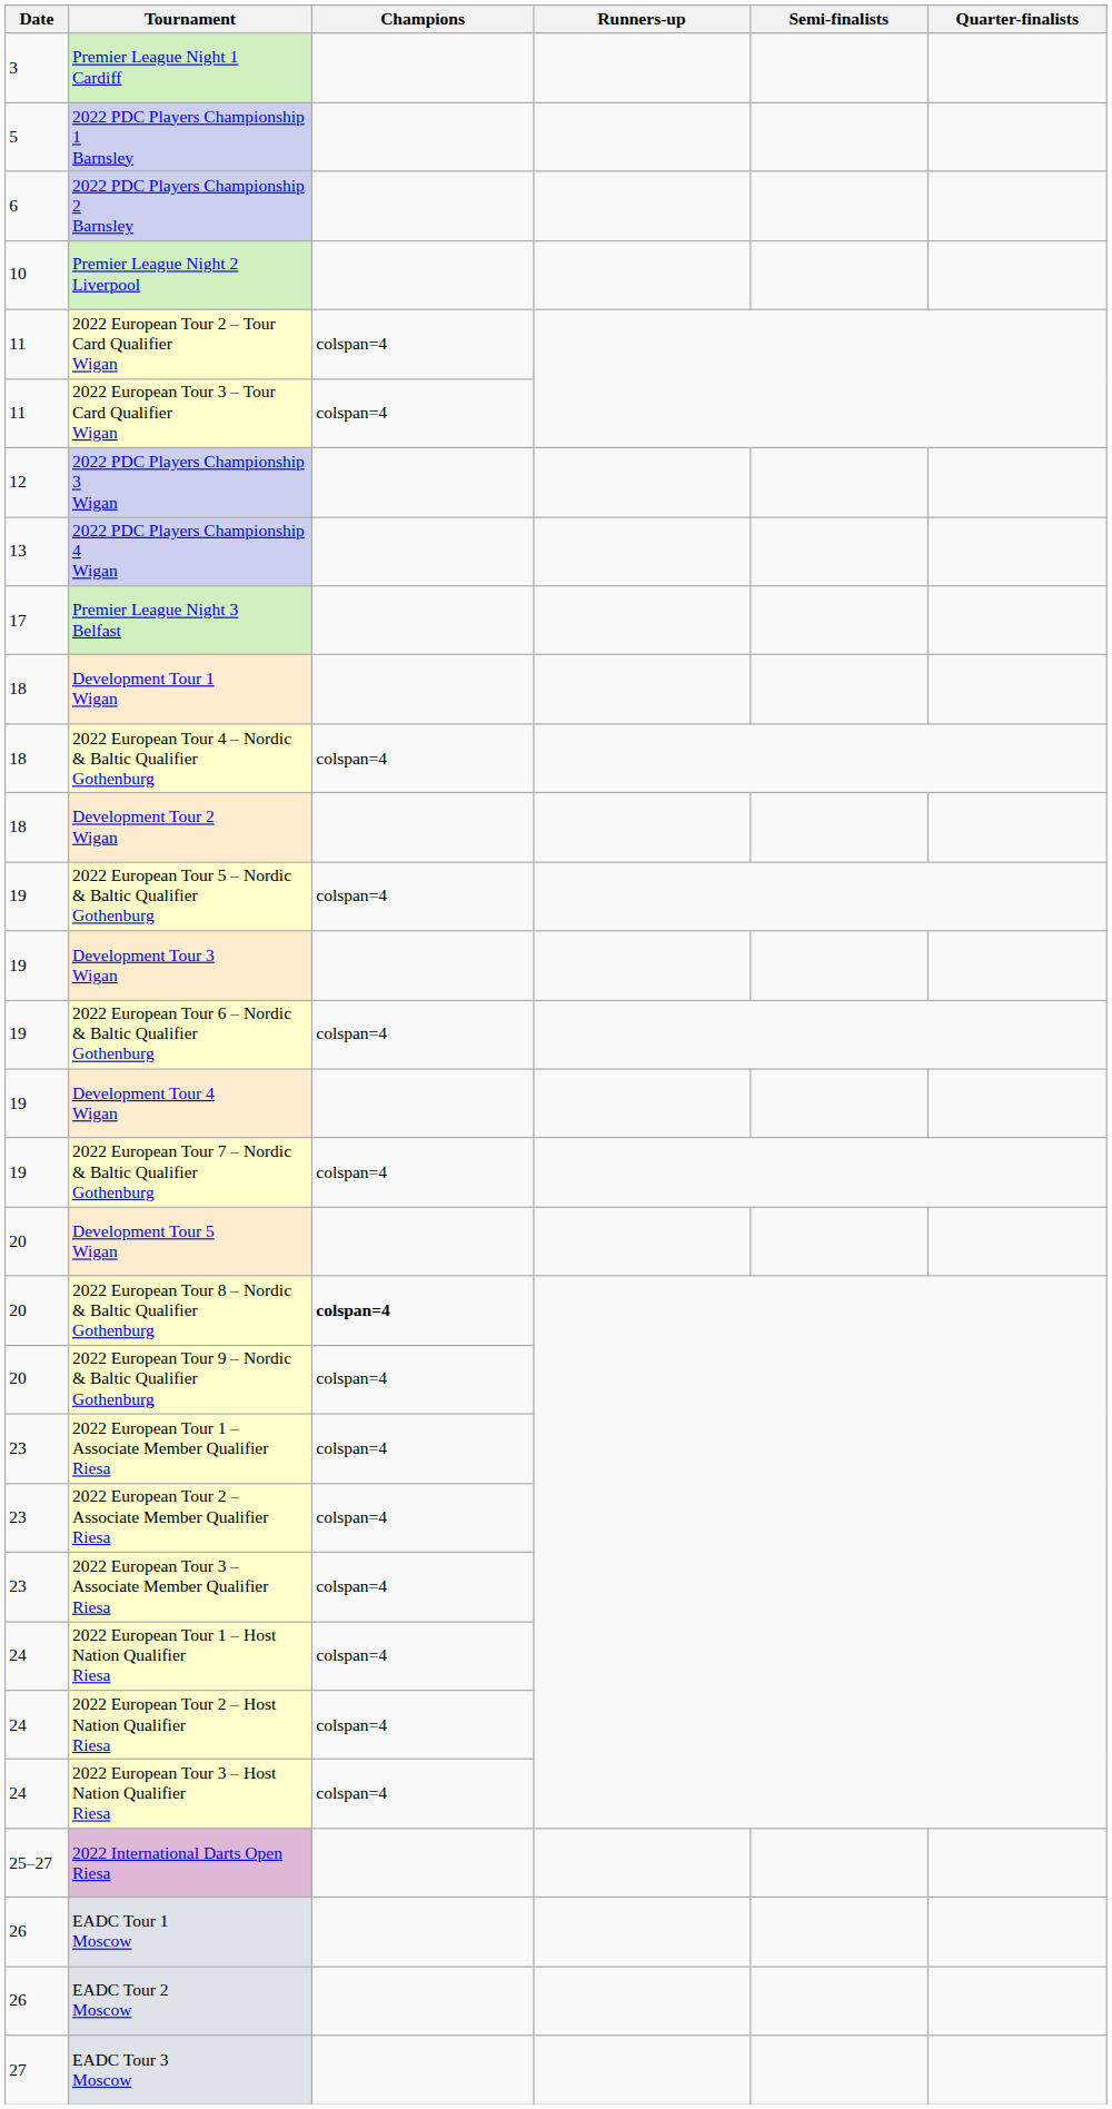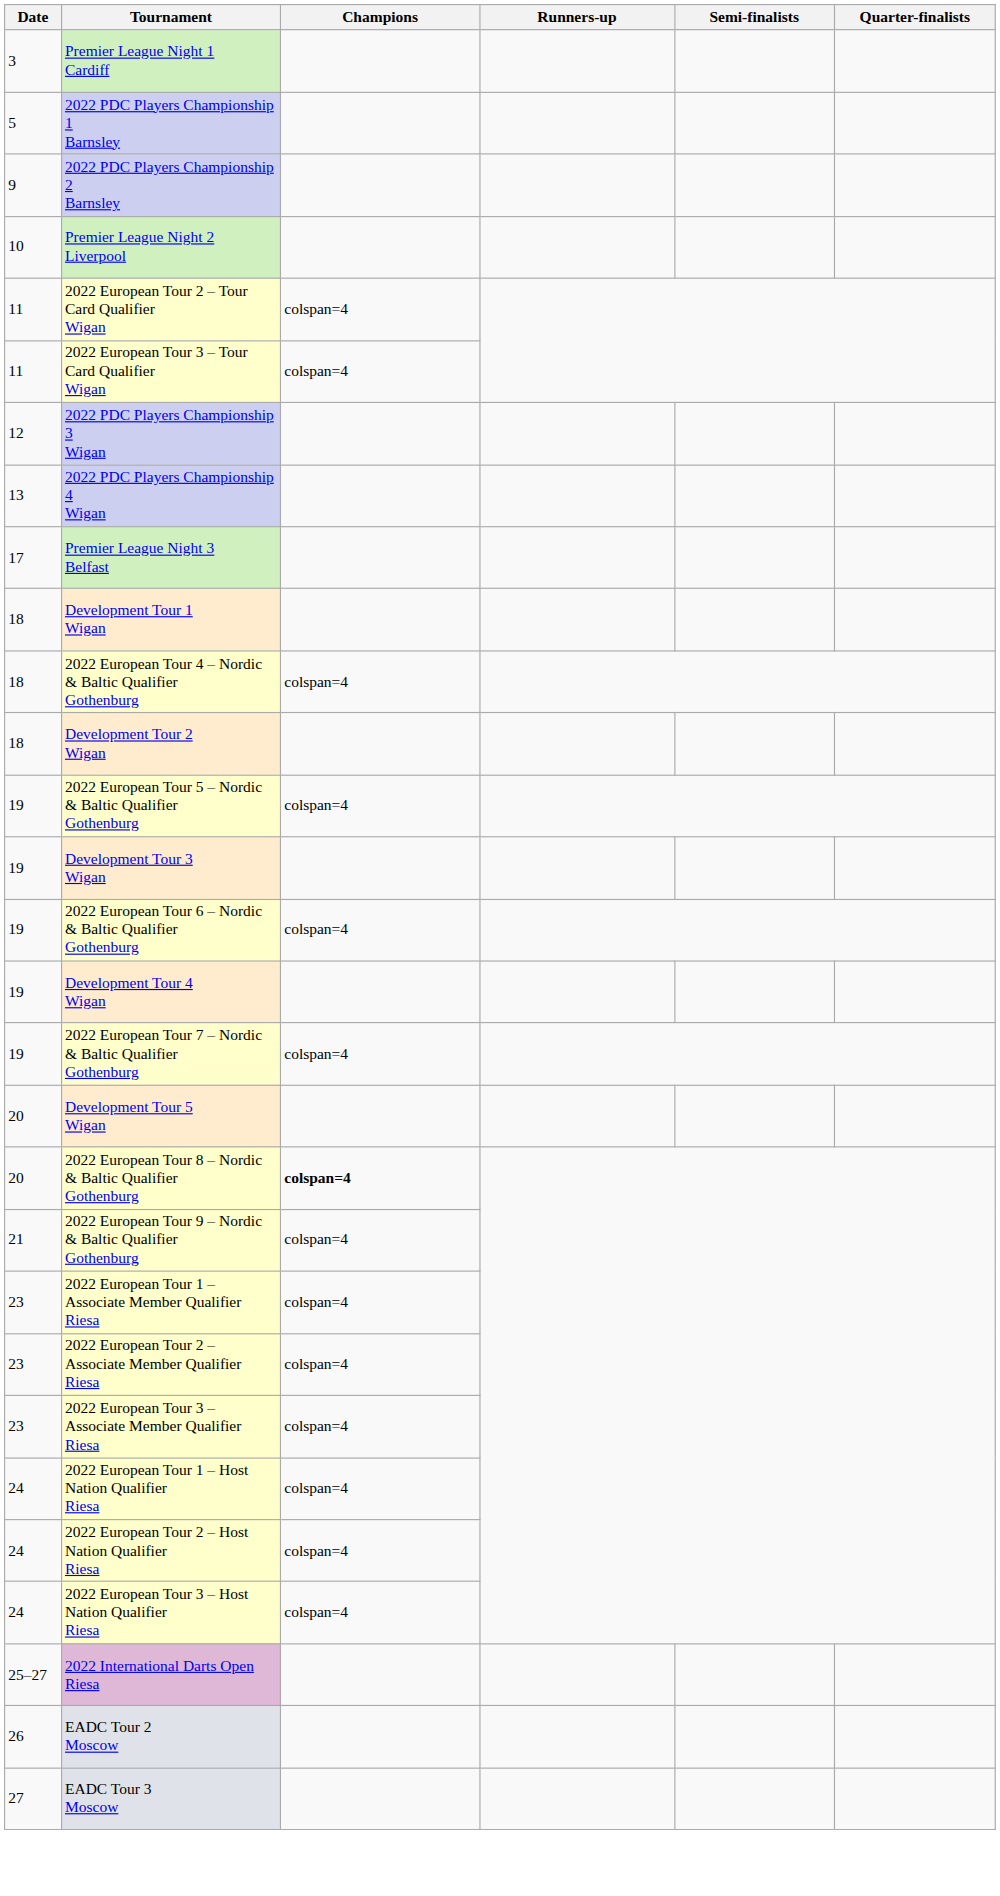2022 PDC Players Championship 2 Barnsley | Date: 6 -> 9
2022 European Tour 9 – Nordic & Baltic Qualifier Gothenburg | Date: 20 -> 21
- row: 26 | EADC Tour 1 Moscow
